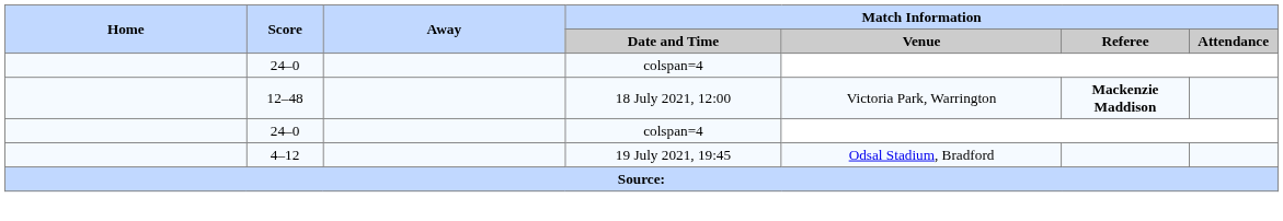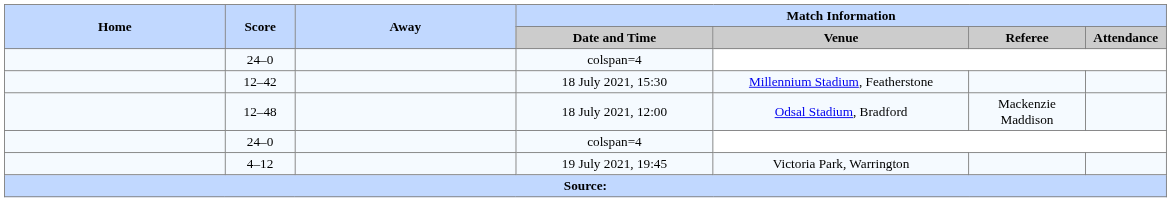+ row: 12–42 | 18 July 2021, 15:30 | Millennium Stadium, Featherstone
12–48 | Match Information / Venue: Victoria Park, Warrington -> Odsal Stadium, Bradford
12–48 | Match Information / Referee: bold -> normal
4–12 | Match Information / Venue: Odsal Stadium, Bradford -> Victoria Park, Warrington
